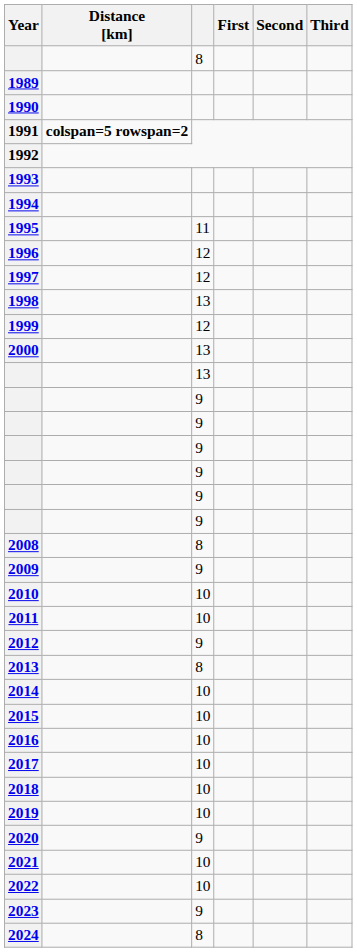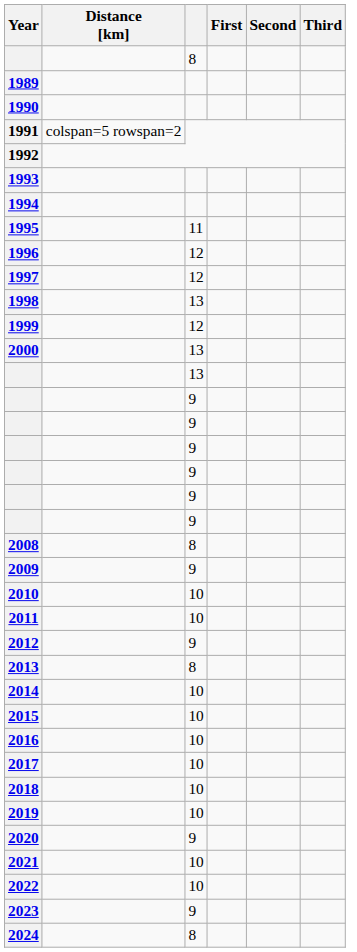1991 | Distance [km]: bold -> normal
